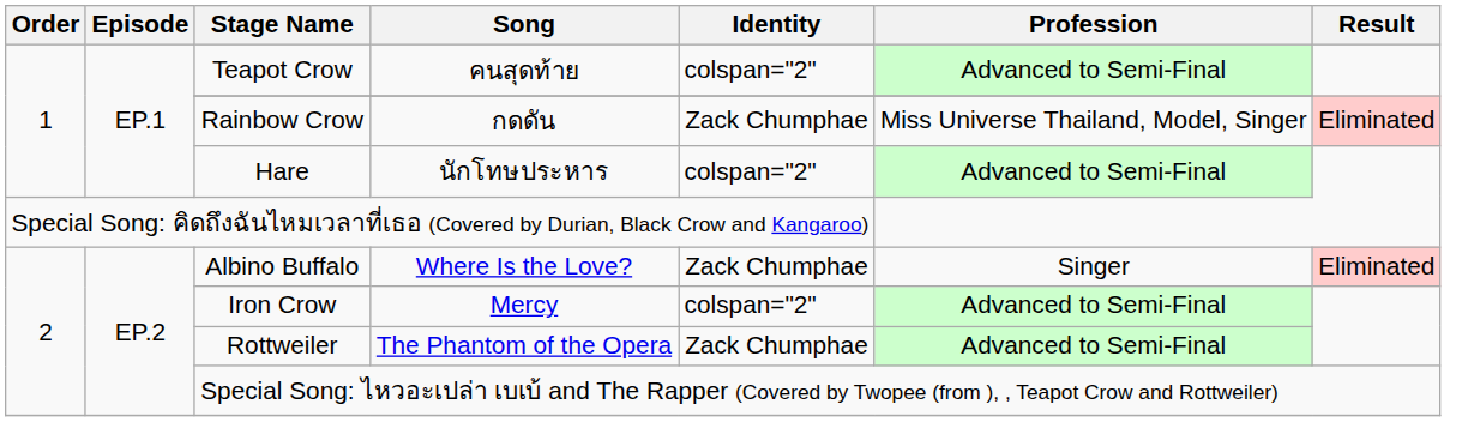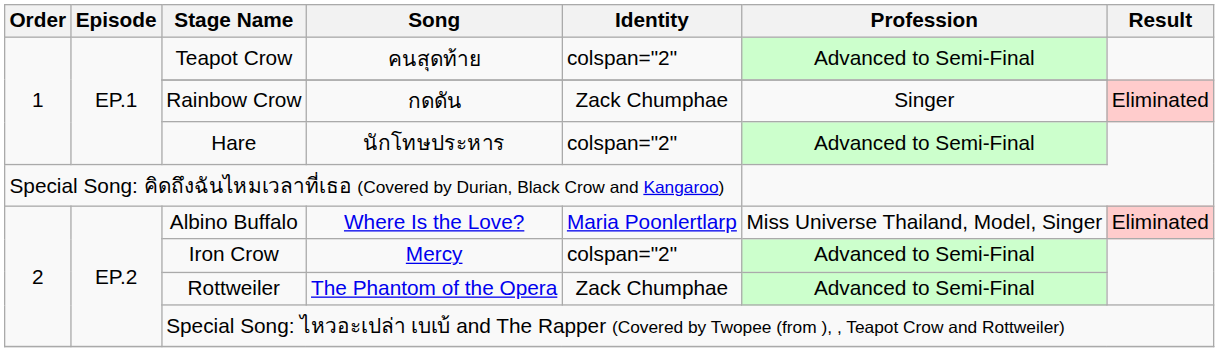Rainbow Crow | Profession: Miss Universe Thailand, Model, Singer -> Singer
Albino Buffalo | Identity: Zack Chumphae -> Maria Poonlertlarp
Albino Buffalo | Profession: Singer -> Miss Universe Thailand, Model, Singer
